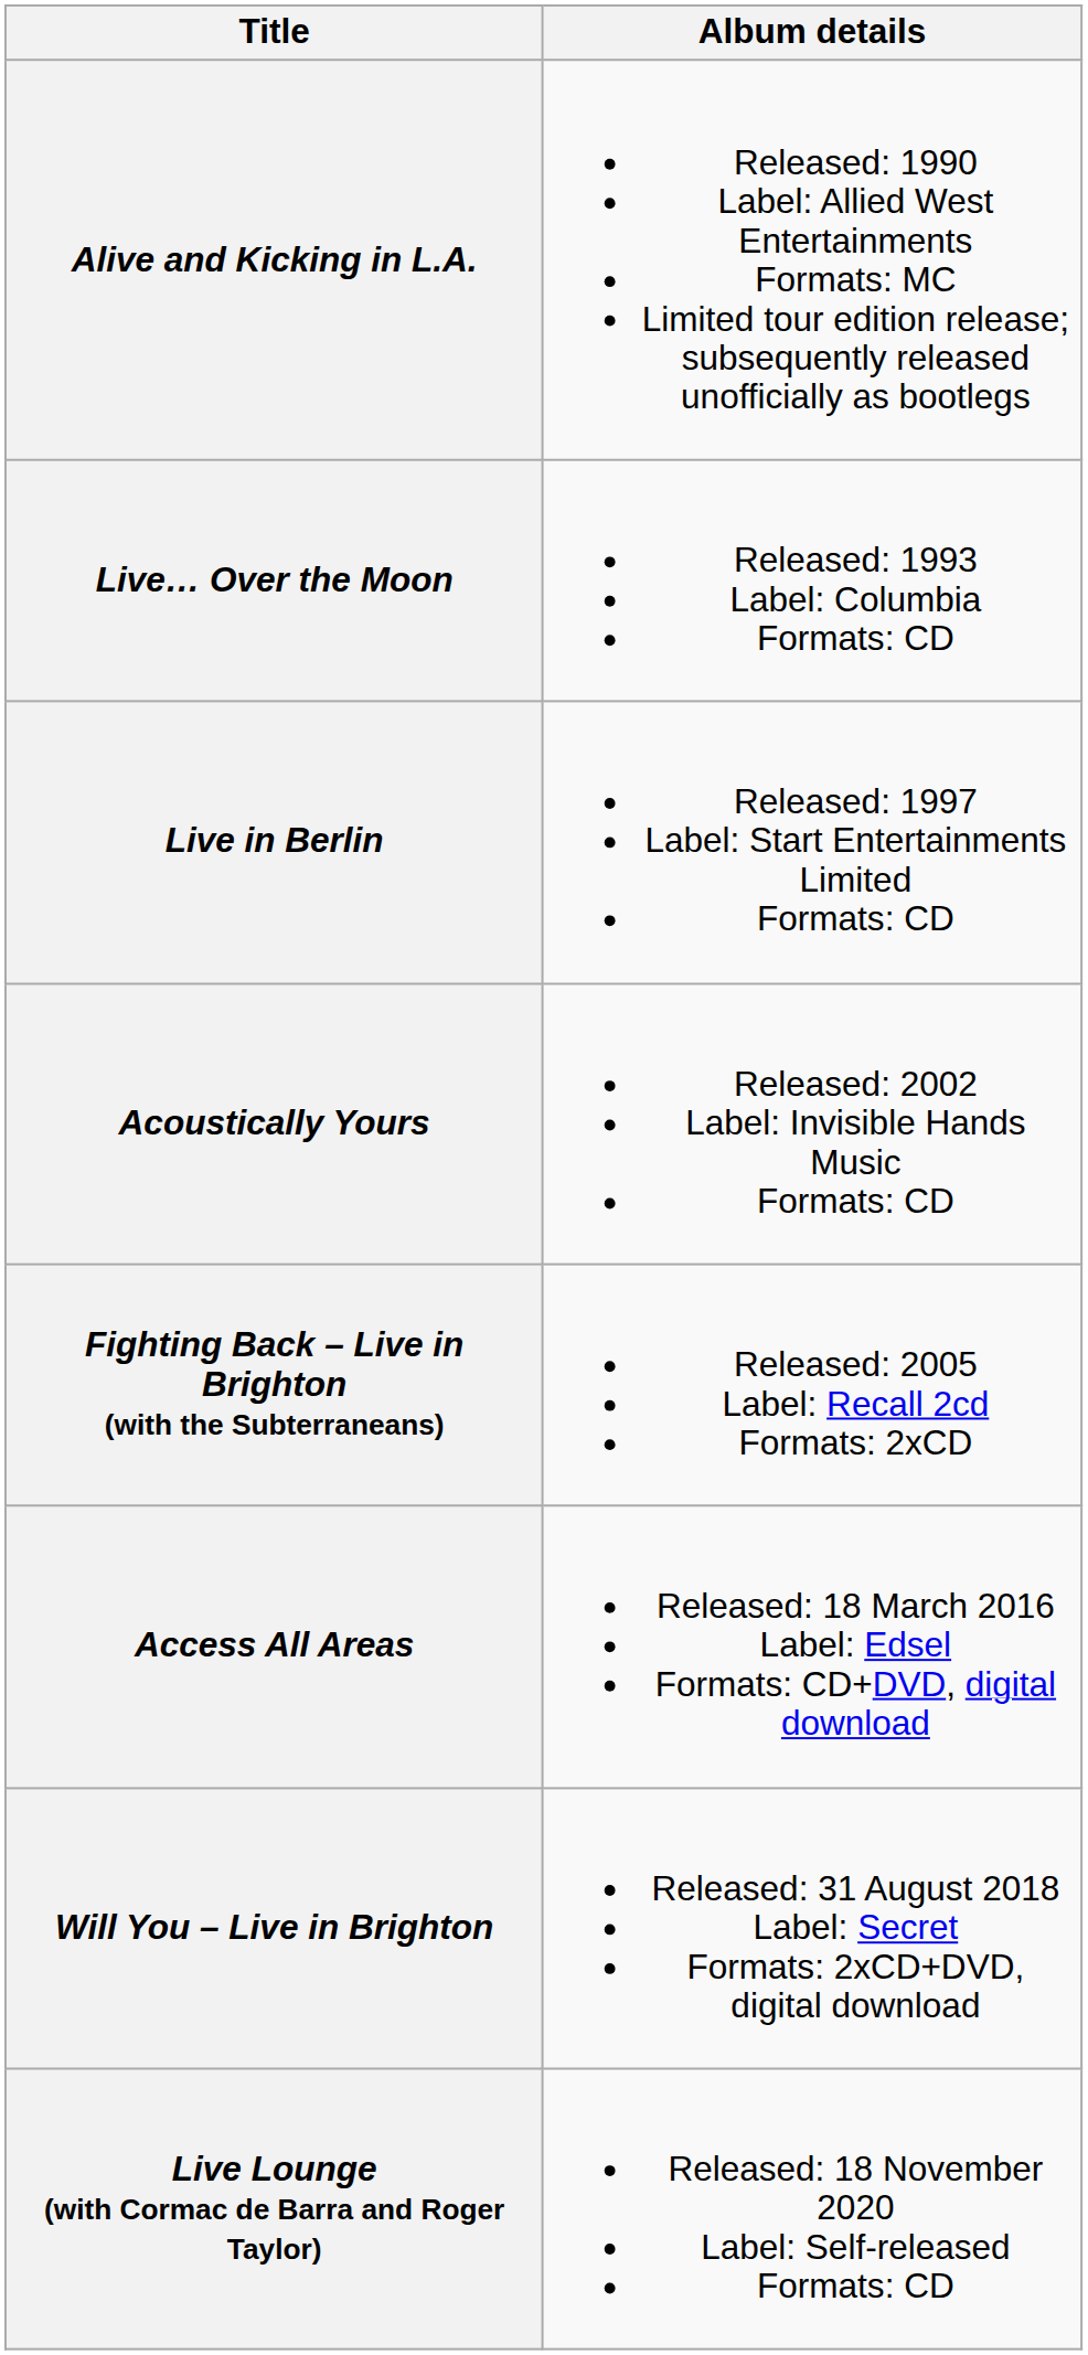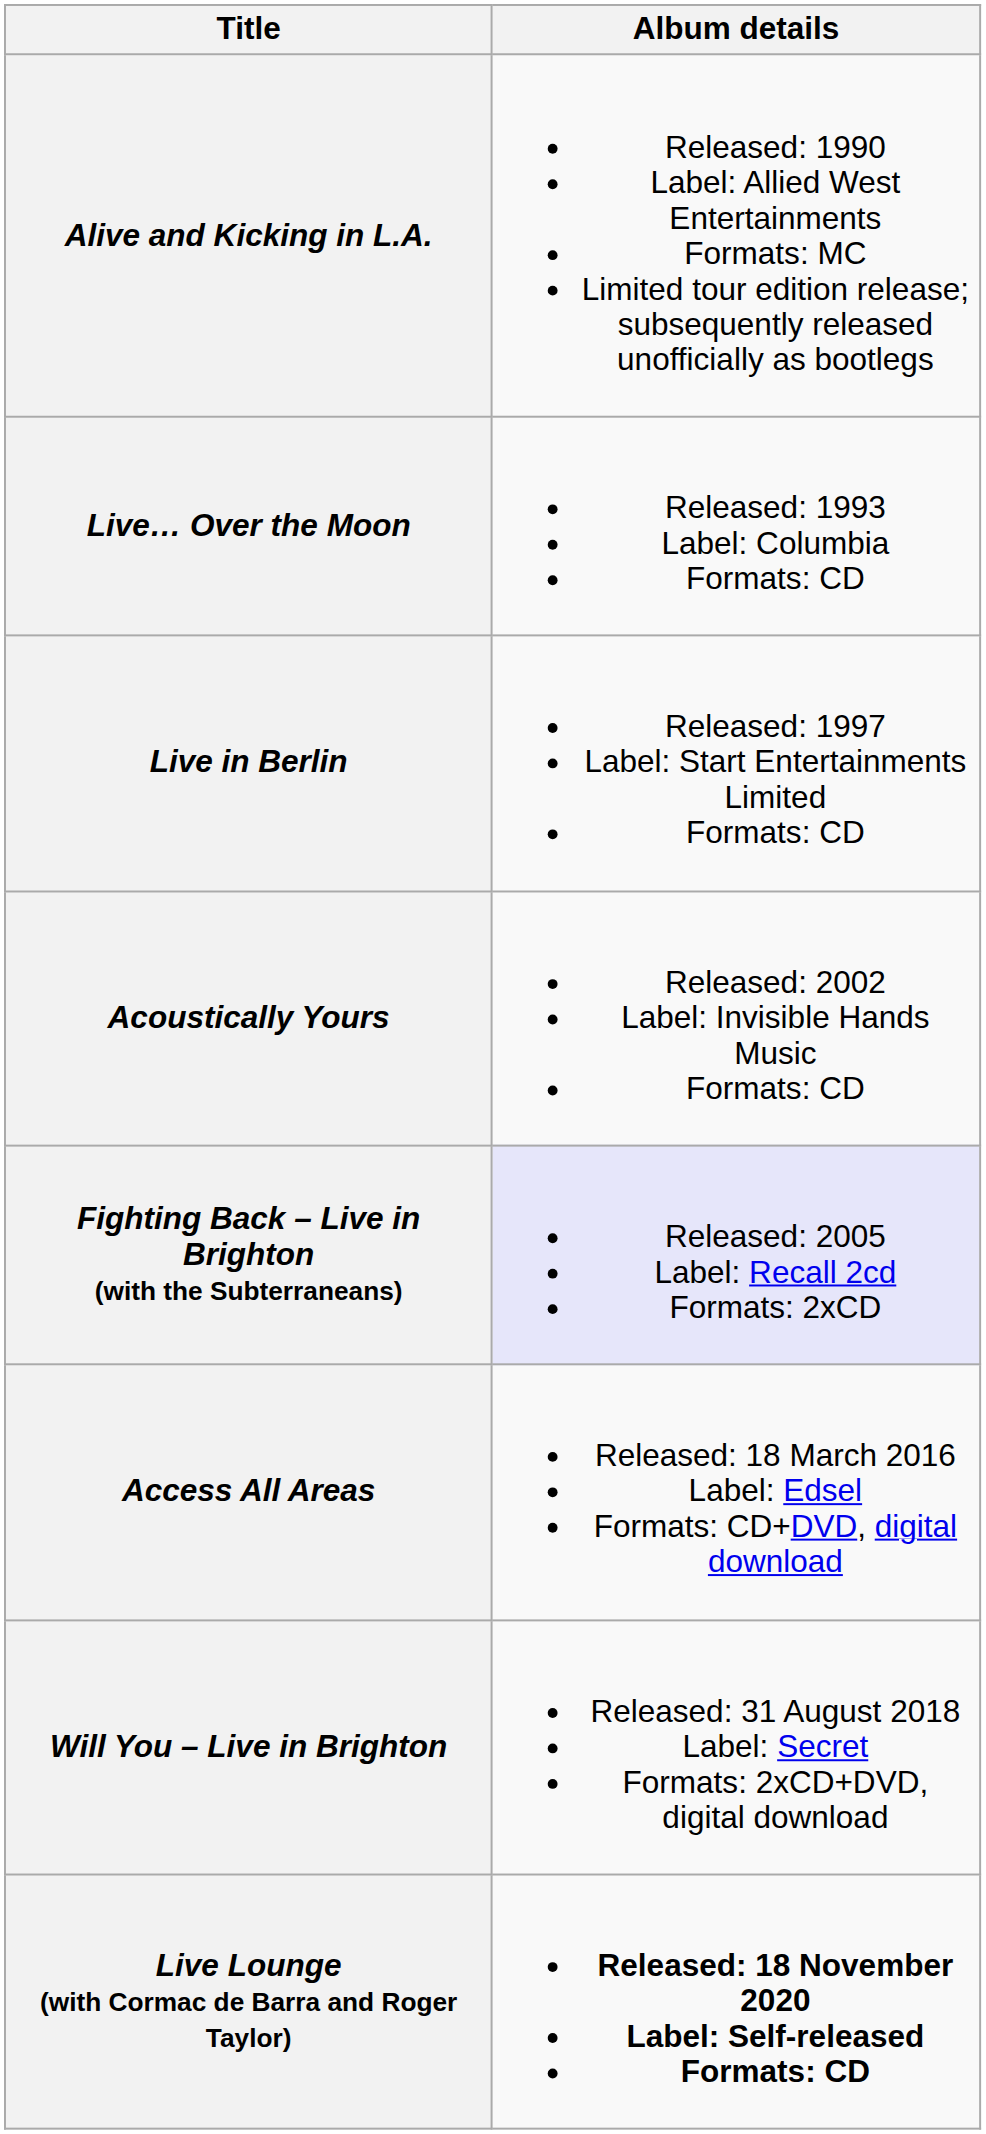Fighting Back – Live in Brighton (with the Subterraneans) | Album details: no background -> lavender background
Live Lounge (with Cormac de Barra and Roger Taylor) | Album details: normal -> bold
